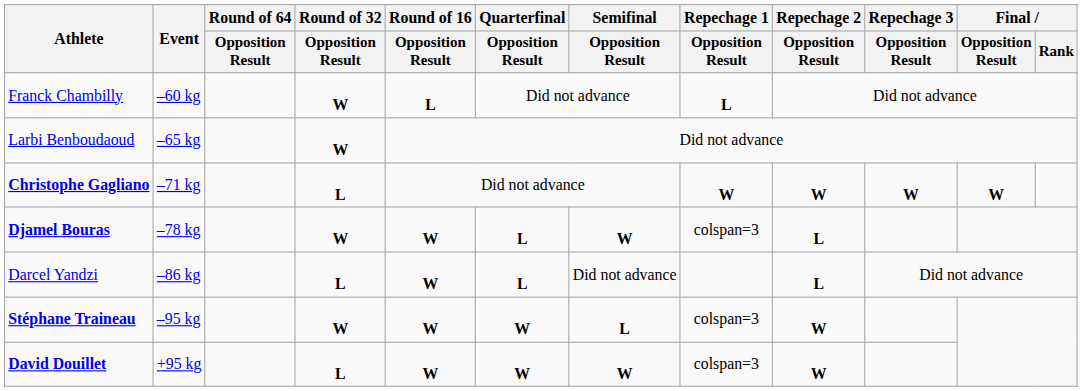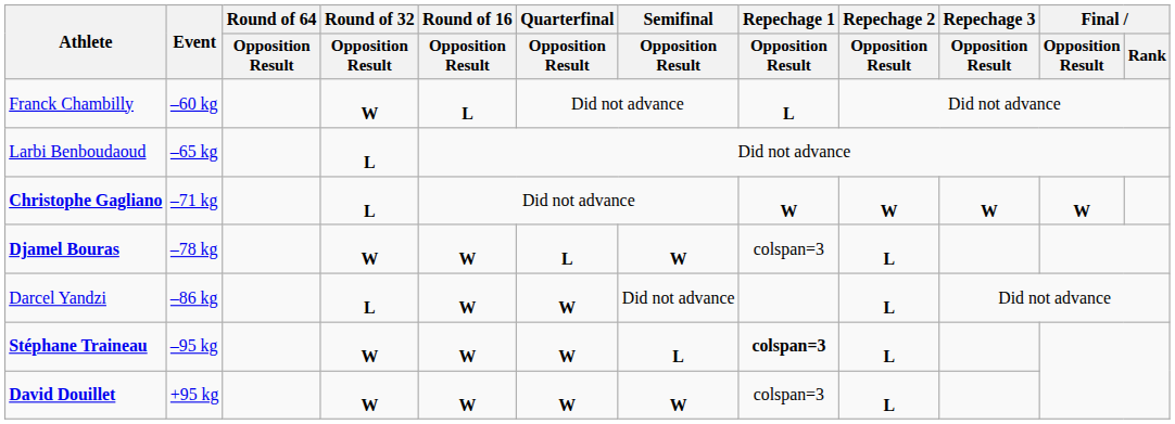Larbi Benboudaoud | Round of 32 / Opposition Result: W -> L
Darcel Yandzi | Quarterfinal / Opposition Result: L -> W
Stéphane Traineau | Repechage 1 / Opposition Result: normal -> bold
Stéphane Traineau | Repechage 2 / Opposition Result: W -> L
David Douillet | Round of 32 / Opposition Result: L -> W
David Douillet | Repechage 2 / Opposition Result: W -> L
